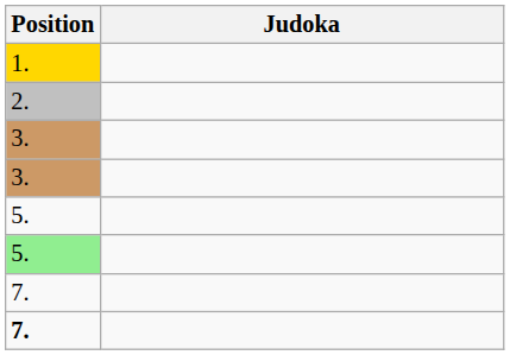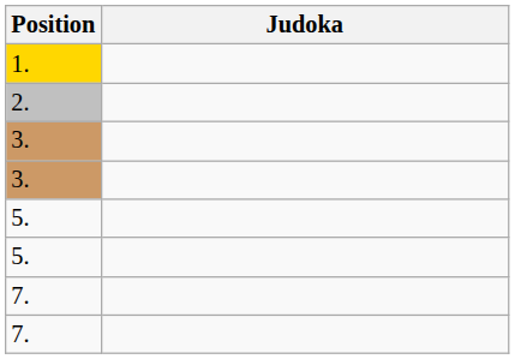row 7 | Position: lightgreen background -> no background
row 9 | Position: bold -> normal
